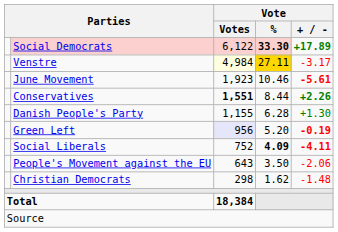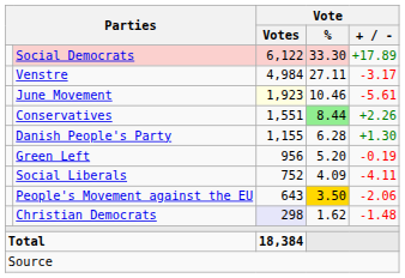Social Democrats | Vote / %: bold -> normal
Social Democrats | Vote / + / -: bold -> normal
Venstre | Vote / Votes: lightyellow background -> no background
Venstre | Vote / %: gold background -> no background
June Movement | Vote / Votes: no background -> lightyellow background
June Movement | Vote / + / -: bold -> normal
Conservatives | Vote / Votes: bold -> normal
Conservatives | Vote / %: no background -> lightgreen background
Conservatives | Vote / + / -: bold -> normal
Green Left | Vote / Votes: lavender background -> no background
Green Left | Vote / + / -: bold -> normal
Social Liberals | Vote / %: bold -> normal
Social Liberals | Vote / + / -: bold -> normal
People's Movement against the EU | Vote / %: no background -> gold background
Christian Democrats | Vote / Votes: no background -> lavender background
